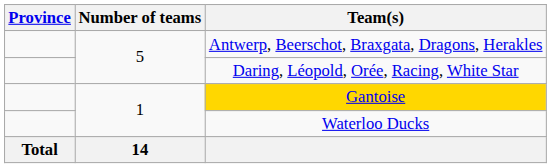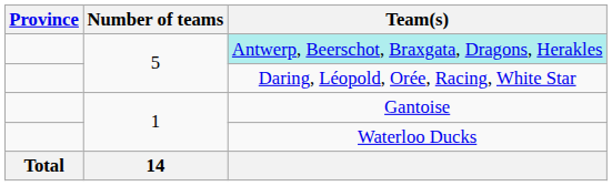Antwerp, Beerschot, Braxgata, Dragons, Herakles | Team(s): no background -> paleturquoise background
Gantoise | Team(s): gold background -> no background
